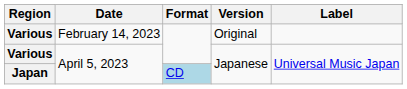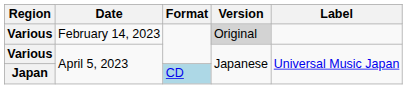Various / February 14, 2023 | Version: no background -> lightgrey background
